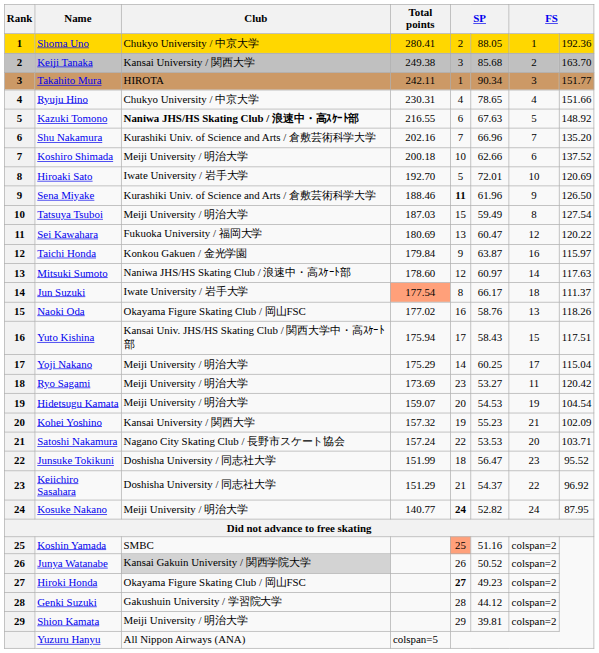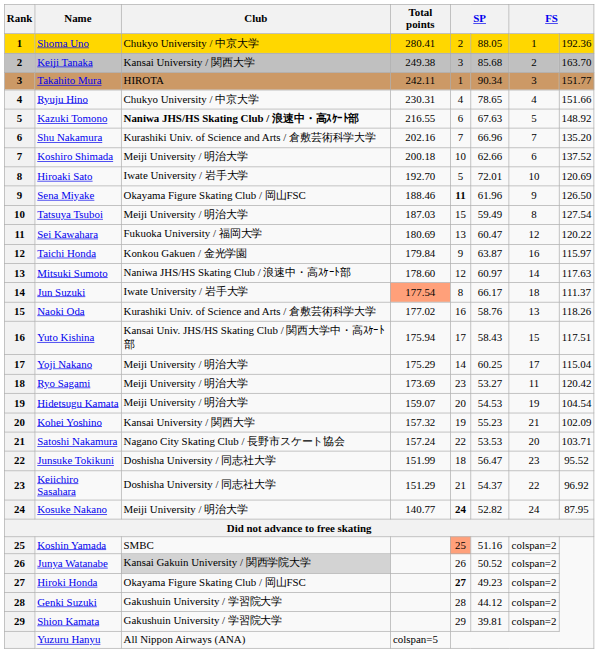Sena Miyake | Club: Kurashiki Univ. of Science and Arts / 倉敷芸術科学大学 -> Okayama Figure Skating Club / 岡山FSC
Naoki Oda | Club: Okayama Figure Skating Club / 岡山FSC -> Kurashiki Univ. of Science and Arts / 倉敷芸術科学大学
Shion Kamata | Club: Meiji University / 明治大学 -> Gakushuin University / 学習院大学
